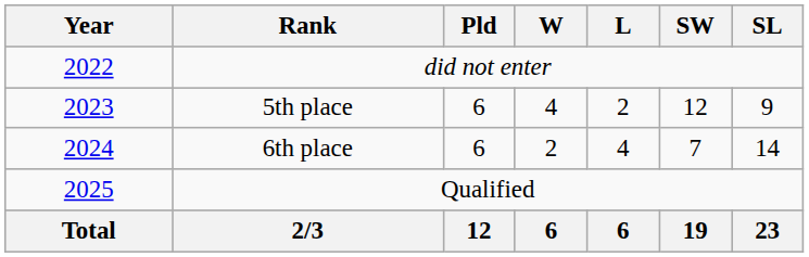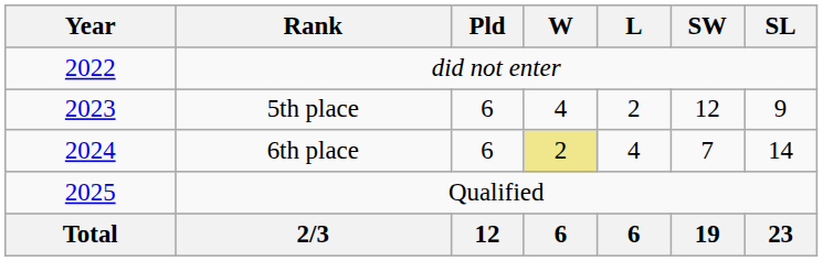6th place | W: no background -> khaki background
